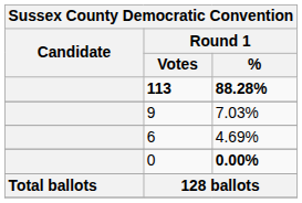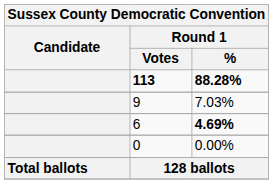6 | Round 1 / %: normal -> bold
0 | Round 1 / %: bold -> normal
